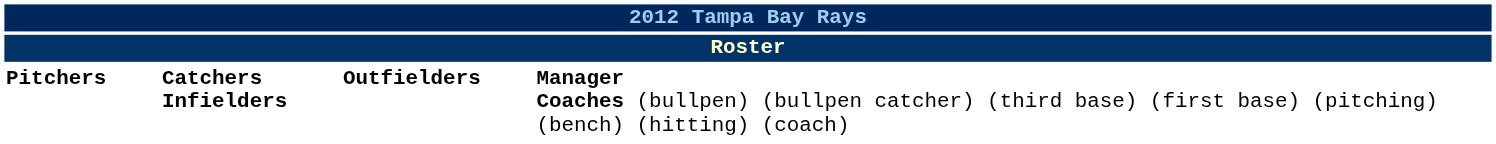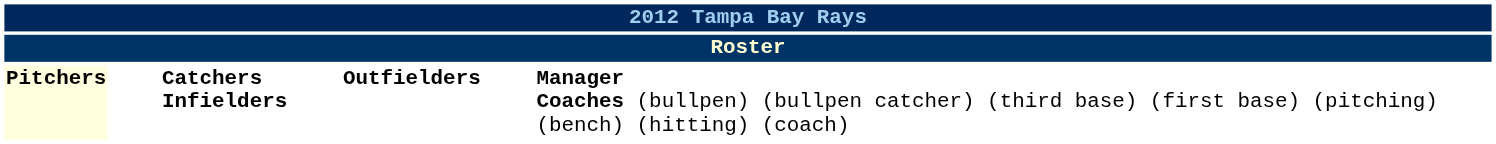Pitchers | column 1: no background -> lightyellow background
